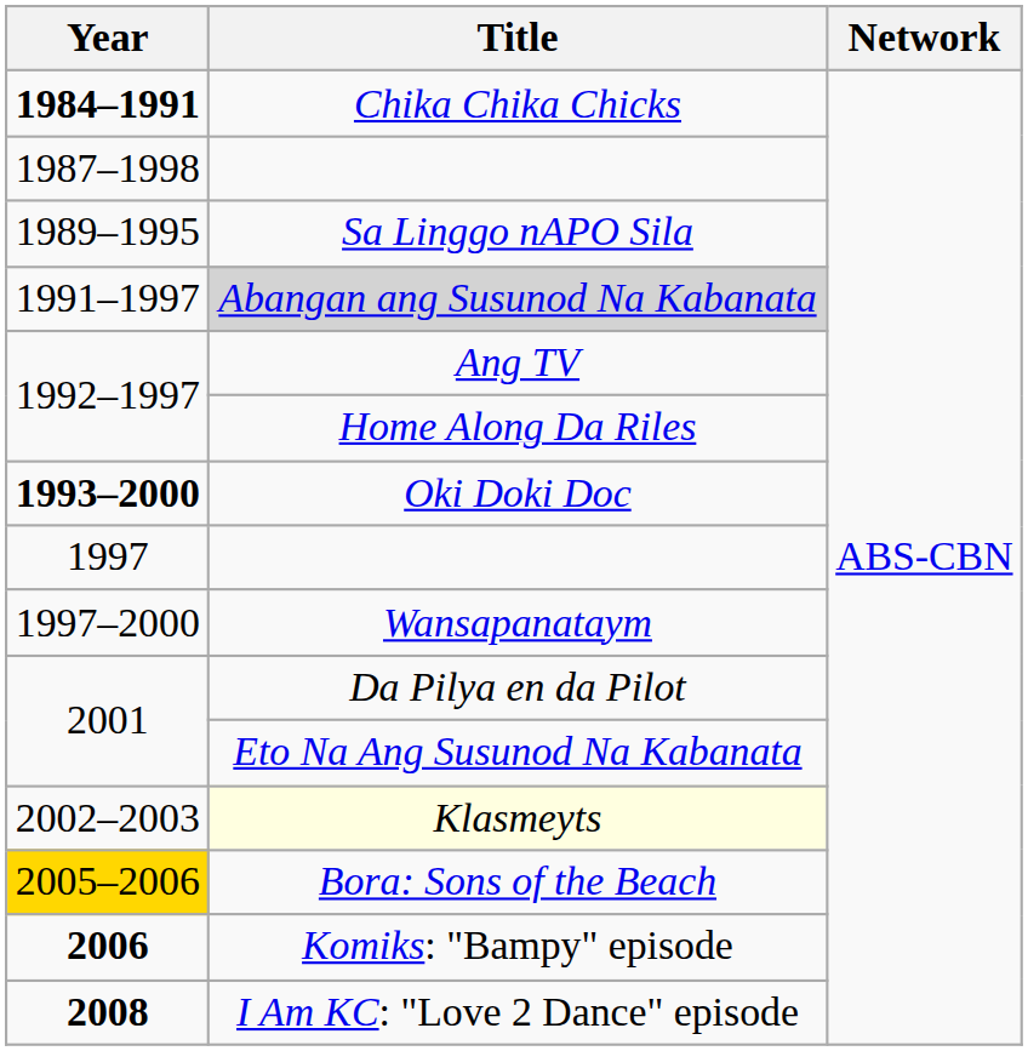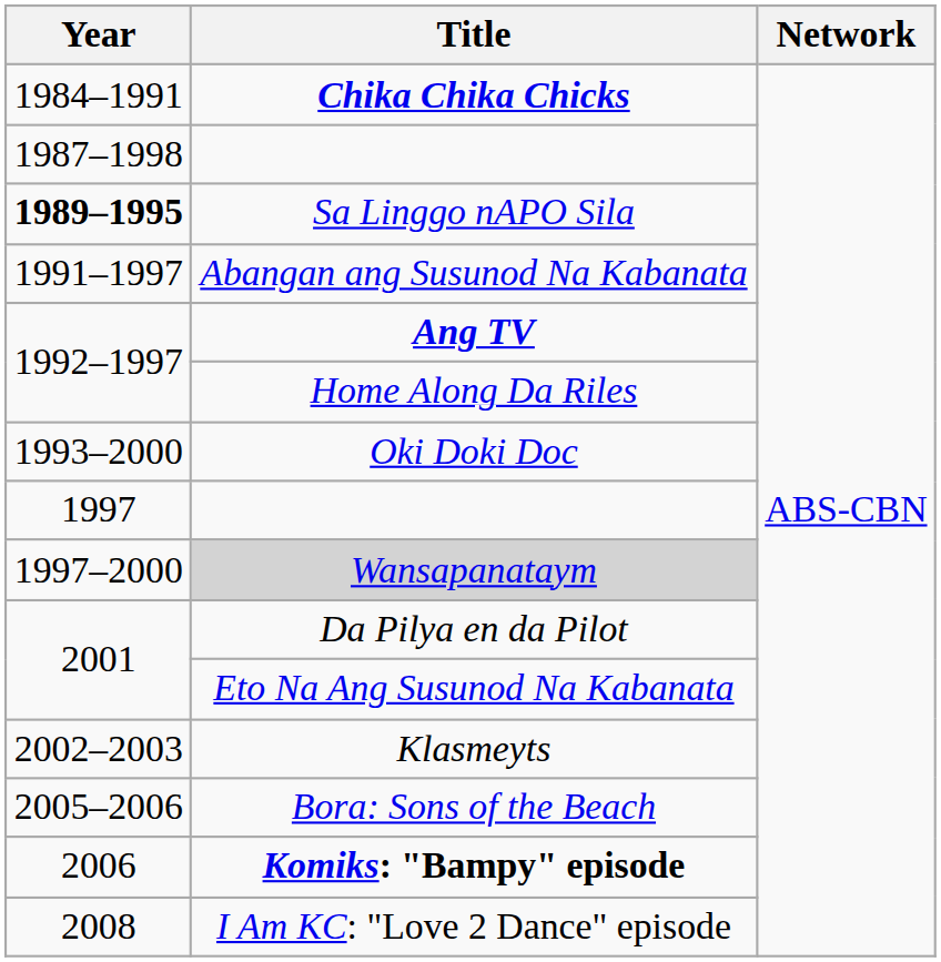Chika Chika Chicks | Year: bold -> normal
Chika Chika Chicks | Title: normal -> bold
Sa Linggo nAPO Sila | Year: normal -> bold
Abangan ang Susunod Na Kabanata | Title: lightgrey background -> no background
Ang TV | Title: normal -> bold
Oki Doki Doc | Year: bold -> normal
Wansapanataym | Title: no background -> lightgrey background
Klasmeyts | Title: lightyellow background -> no background
Bora: Sons of the Beach | Year: gold background -> no background
Komiks: "Bampy" episode | Year: bold -> normal
Komiks: "Bampy" episode | Title: normal -> bold
I Am KC: "Love 2 Dance" episode | Year: bold -> normal
